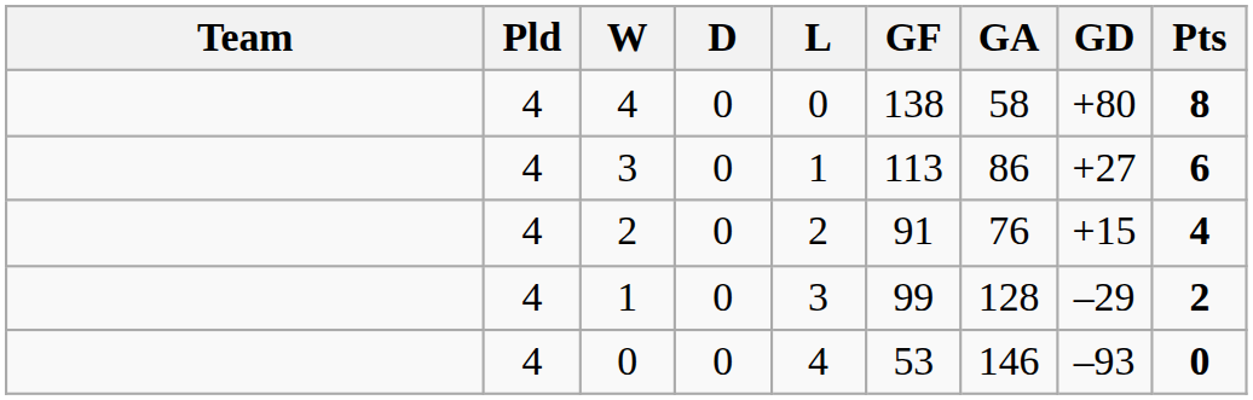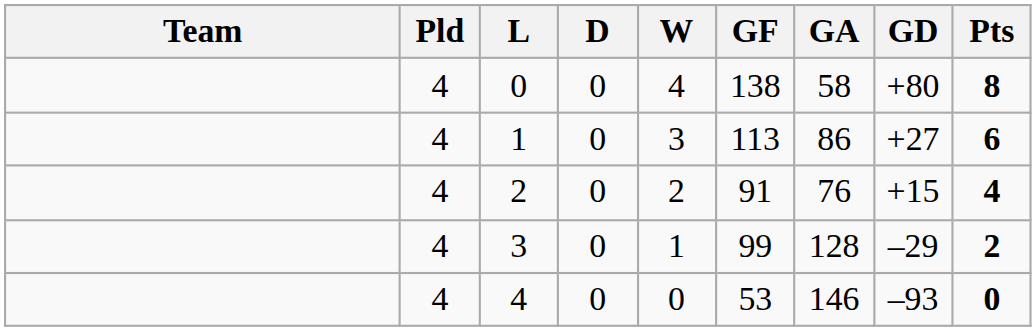columns swapped: W <-> L
